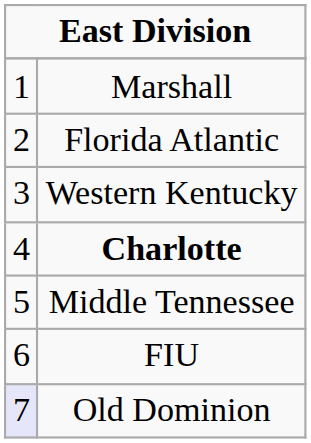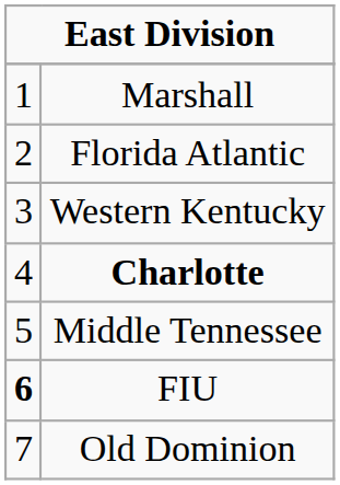FIU | column 1: normal -> bold
Old Dominion | column 1: lavender background -> no background
